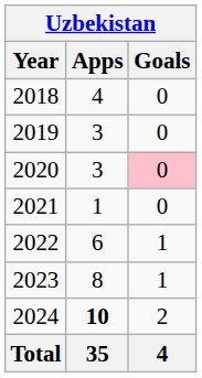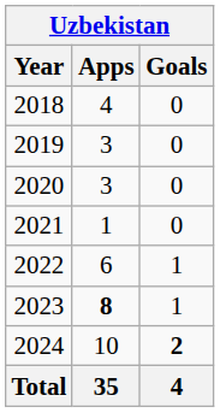2020 | Goals: pink background -> no background
2023 | Apps: normal -> bold
2024 | Apps: bold -> normal
2024 | Goals: normal -> bold
